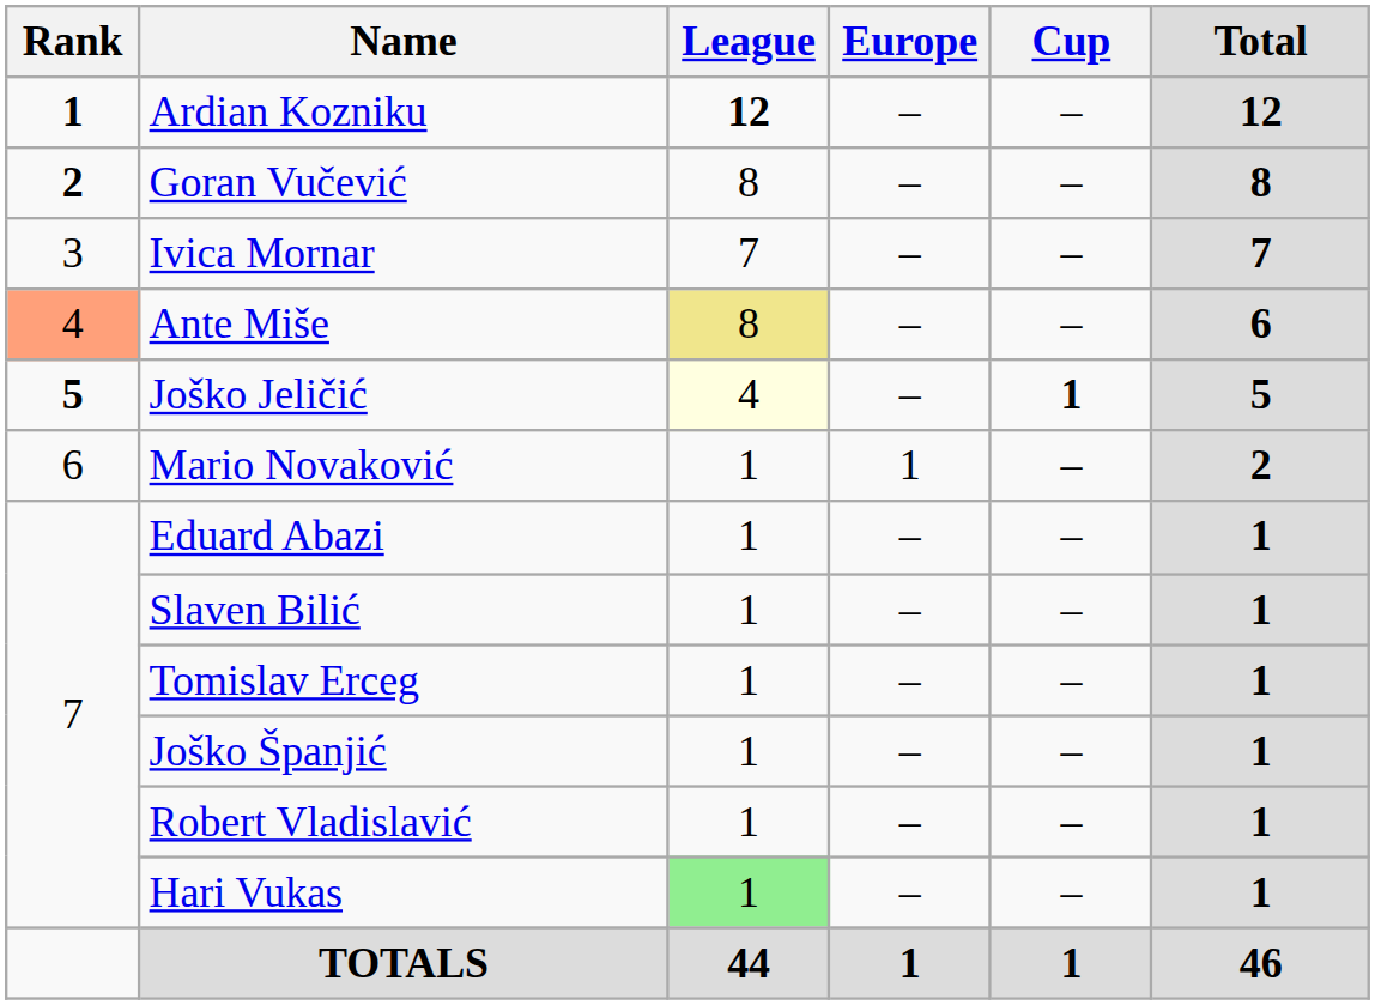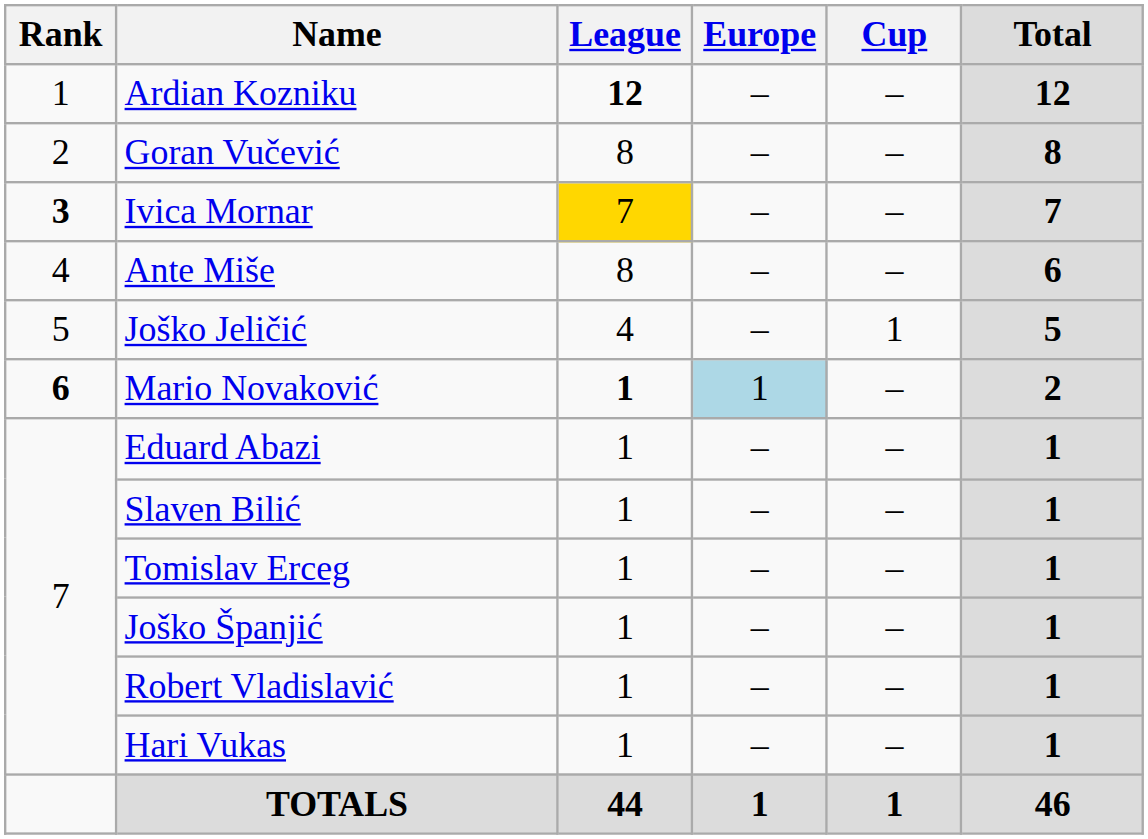Ardian Kozniku | Rank: bold -> normal
Goran Vučević | Rank: bold -> normal
Ivica Mornar | Rank: normal -> bold
Ivica Mornar | League: no background -> gold background
Ante Miše | Rank: lightsalmon background -> no background
Ante Miše | League: khaki background -> no background
Joško Jeličić | Rank: bold -> normal
Joško Jeličić | League: lightyellow background -> no background
Joško Jeličić | Cup: bold -> normal
Mario Novaković | Rank: normal -> bold
Mario Novaković | League: normal -> bold
Mario Novaković | Europe: no background -> lightblue background
Hari Vukas | League: lightgreen background -> no background
